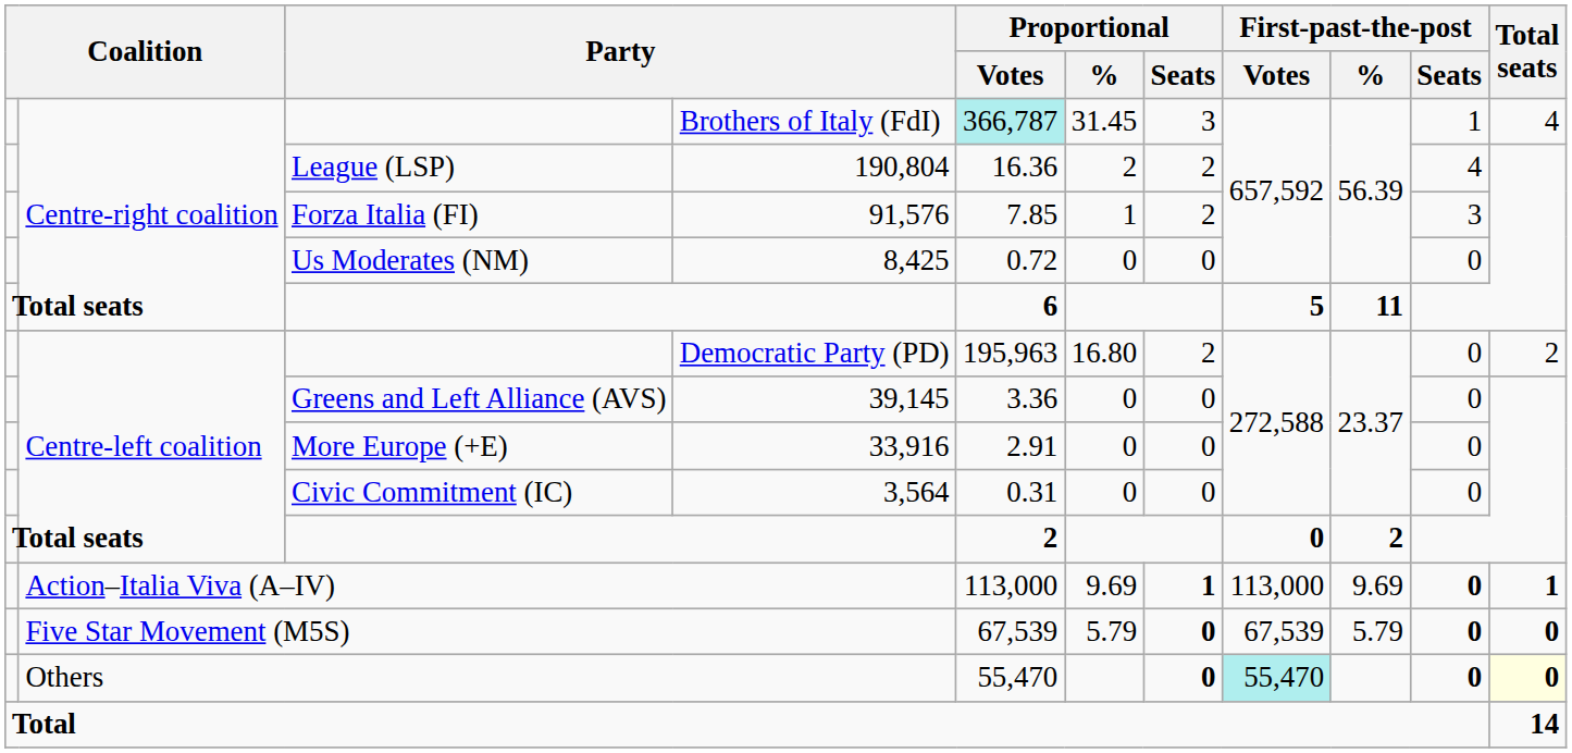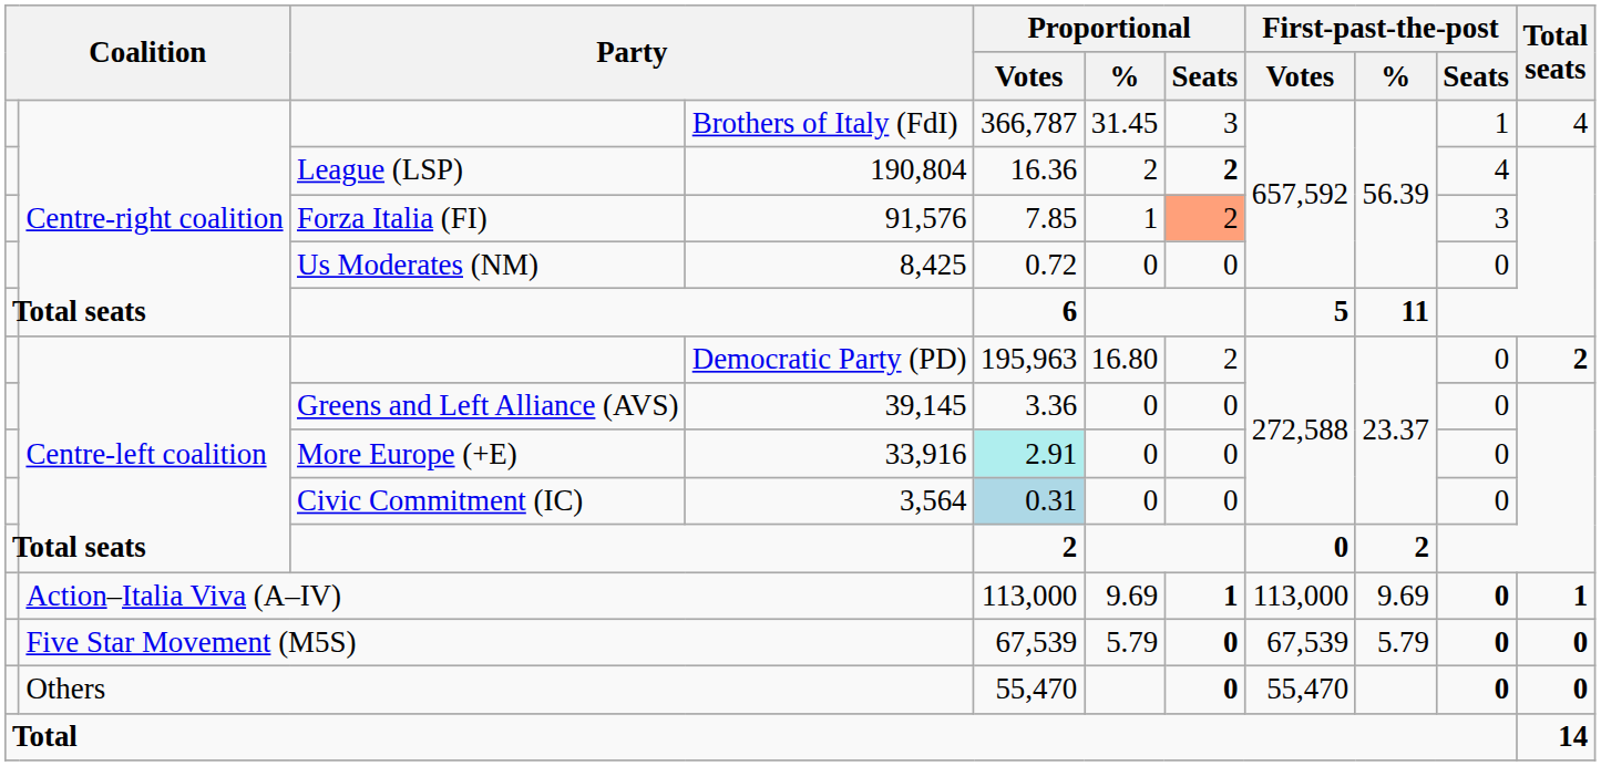Brothers of Italy (FdI) | Proportional / Votes: paleturquoise background -> no background
190,804 | Proportional / Seats: normal -> bold
91,576 | Proportional / Seats: no background -> lightsalmon background
Democratic Party (PD) | Total seats: normal -> bold
33,916 | Proportional / Votes: no background -> paleturquoise background
3,564 | Proportional / Votes: no background -> lightblue background
Others | First-past-the-post / Votes: paleturquoise background -> no background
Others | Total seats: lightyellow background -> no background
